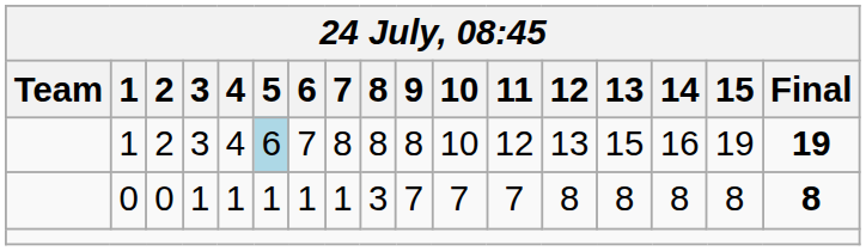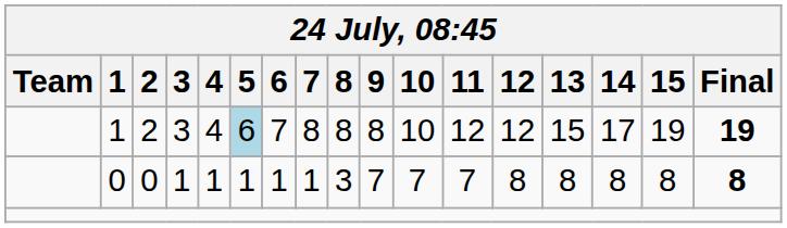row 3 | 12: 13 -> 12
row 3 | 14: 16 -> 17
